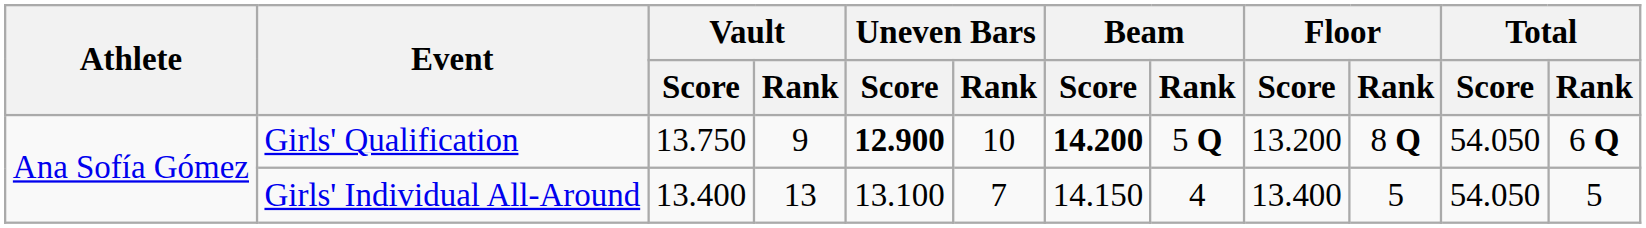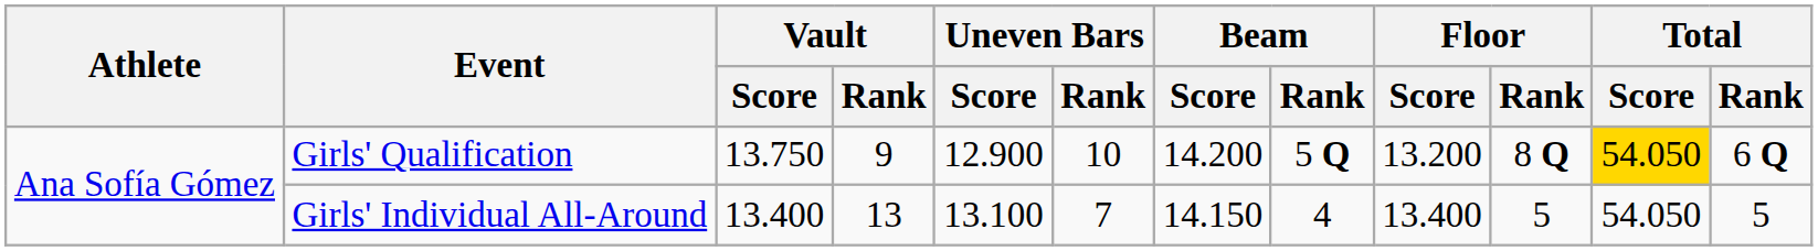Girls' Qualification | Uneven Bars / Score: bold -> normal
Girls' Qualification | Beam / Score: bold -> normal
Girls' Qualification | Total / Score: no background -> gold background
